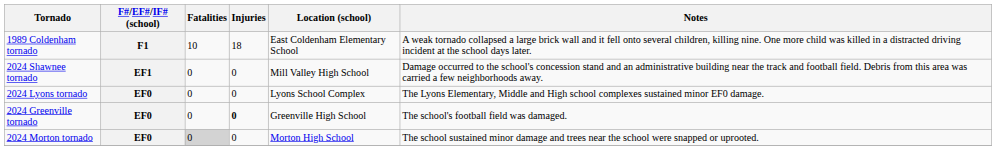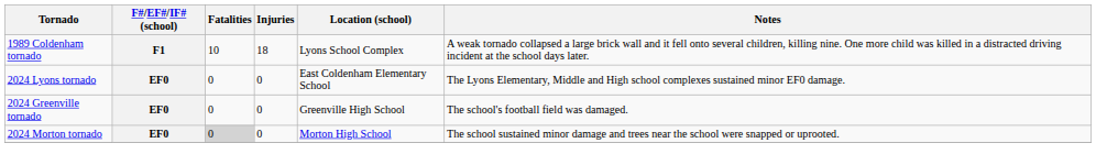1989 Coldenham tornado | Location (school): East Coldenham Elementary School -> Lyons School Complex
- row: 2024 Shawnee tornado | EF1 | 0 | 0 | Mill Valley High School | Damage occurred to the school's concession stand and an administrative building near the track and football field. Debris from this area was carried a few neighborhoods away.
2024 Lyons tornado | Location (school): Lyons School Complex -> East Coldenham Elementary School
2024 Greenville tornado | Injuries: bold -> normal
